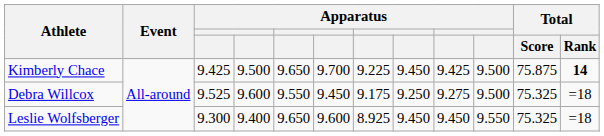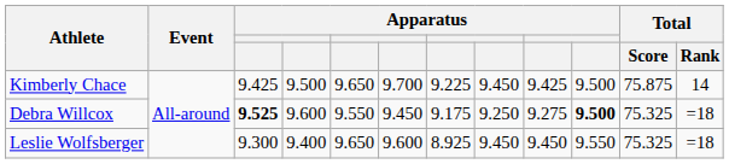row 4 | Total / Rank: bold -> normal
row 5 | column 3: normal -> bold
row 5 | column 10: normal -> bold
